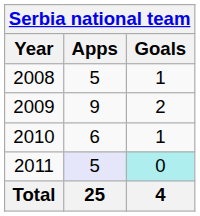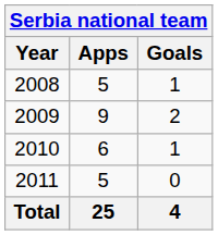2011 | Apps: lavender background -> no background
2011 | Goals: paleturquoise background -> no background
